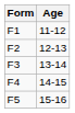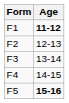F1 | Age: normal -> bold
F5 | Age: normal -> bold
